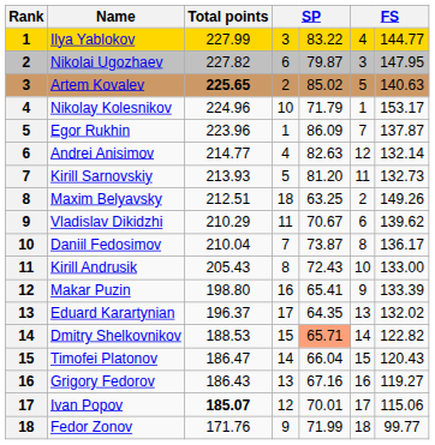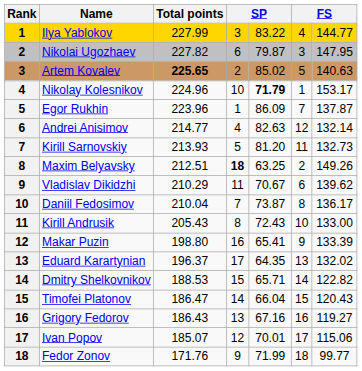Nikolay Kolesnikov | column 5: normal -> bold
Maxim Belyavsky | column 4: normal -> bold
Dmitry Shelkovnikov | column 5: lightsalmon background -> no background
Ivan Popov | Total points: bold -> normal
